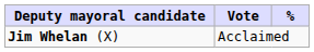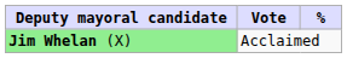Jim Whelan (X) | Deputy mayoral candidate: no background -> lightgreen background
